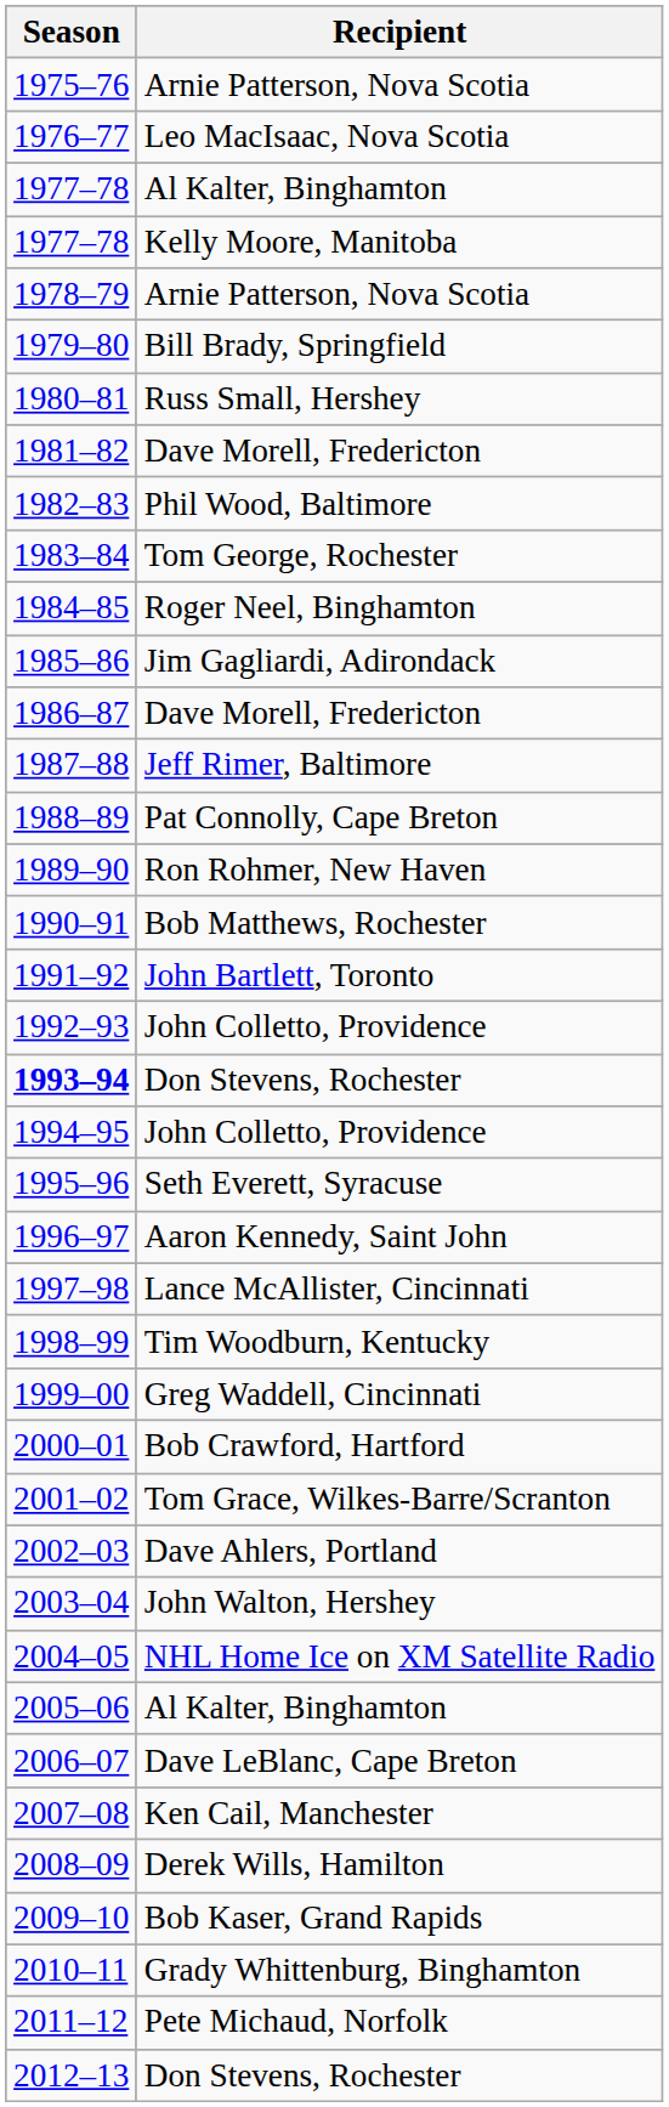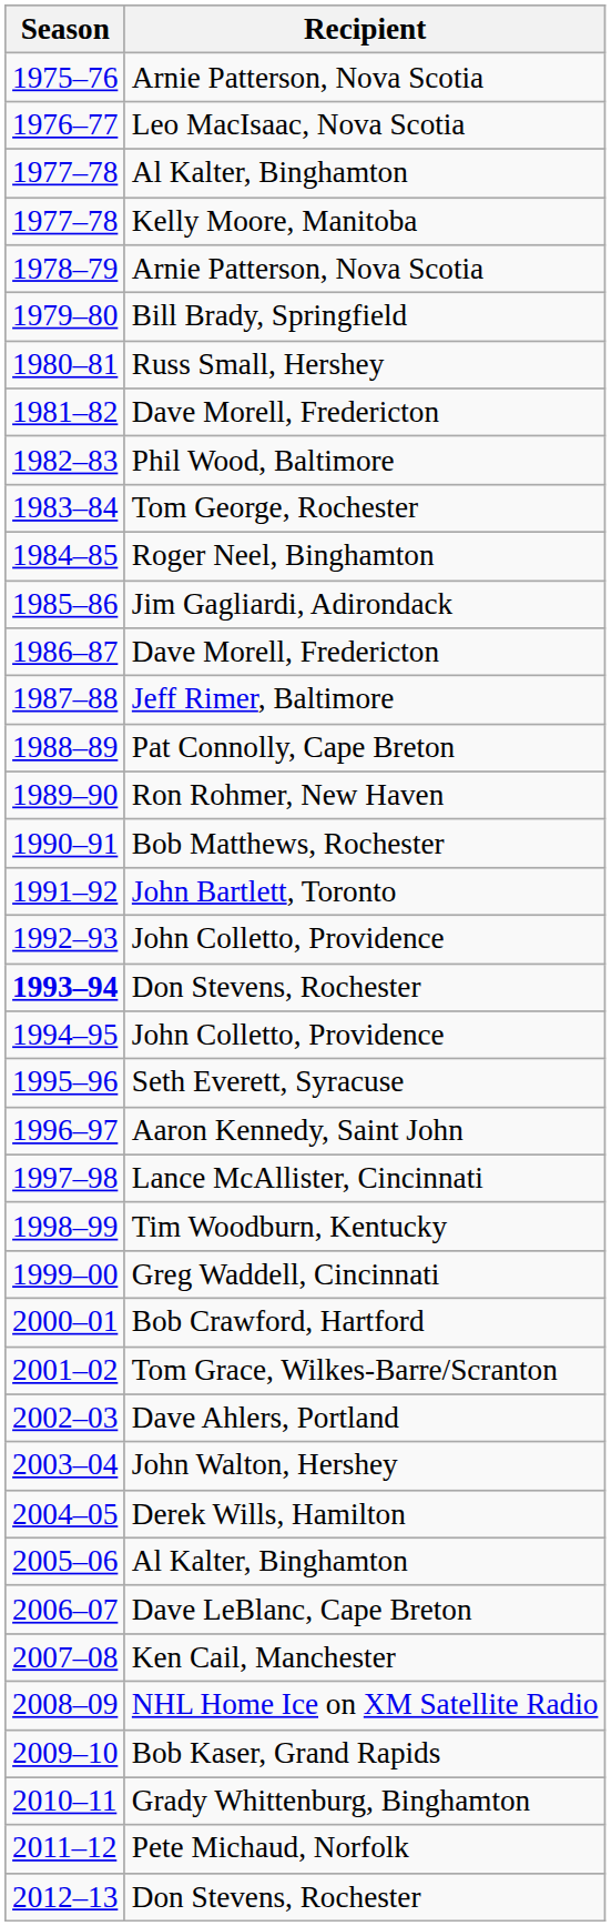row 32 | Recipient: NHL Home Ice on XM Satellite Radio -> Derek Wills, Hamilton
row 36 | Recipient: Derek Wills, Hamilton -> NHL Home Ice on XM Satellite Radio
